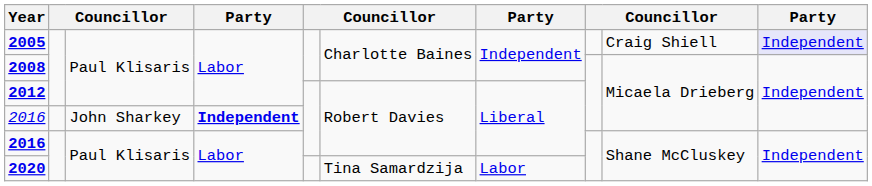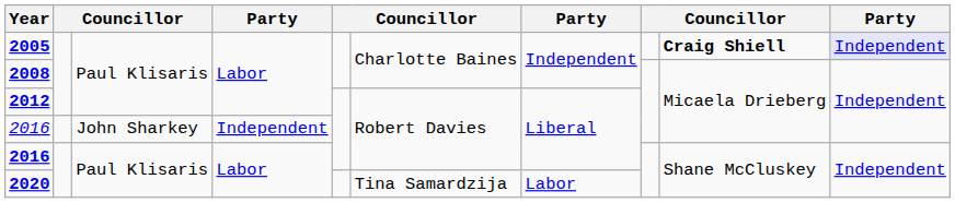2005 | column 9: normal -> bold
2016 / John Sharkey | column 4: bold -> normal
